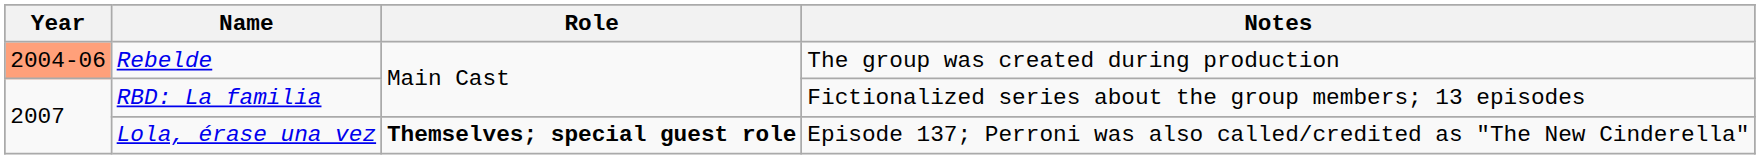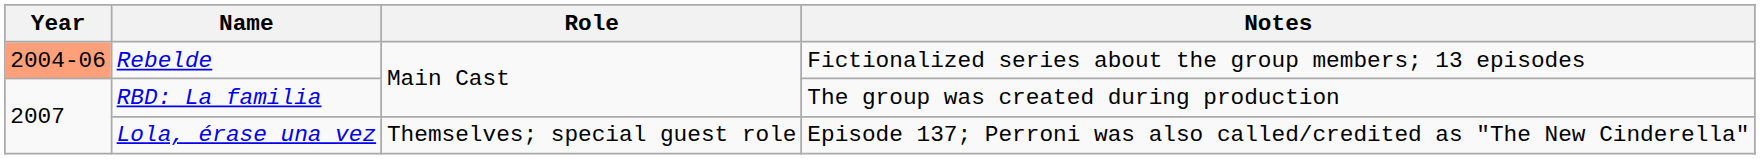Rebelde | Notes: The group was created during production -> Fictionalized series about the group members; 13 episodes
RBD: La familia | Notes: Fictionalized series about the group members; 13 episodes -> The group was created during production
Lola, érase una vez | Role: bold -> normal
